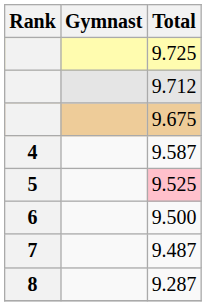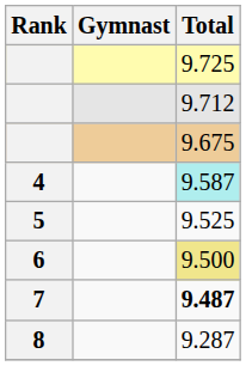9.587 | Total: no background -> paleturquoise background
9.525 | Total: pink background -> no background
9.500 | Total: no background -> khaki background
9.487 | Total: normal -> bold
